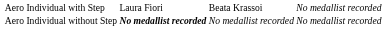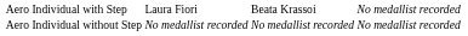Aero Individual without Step | column 2: bold -> normal
